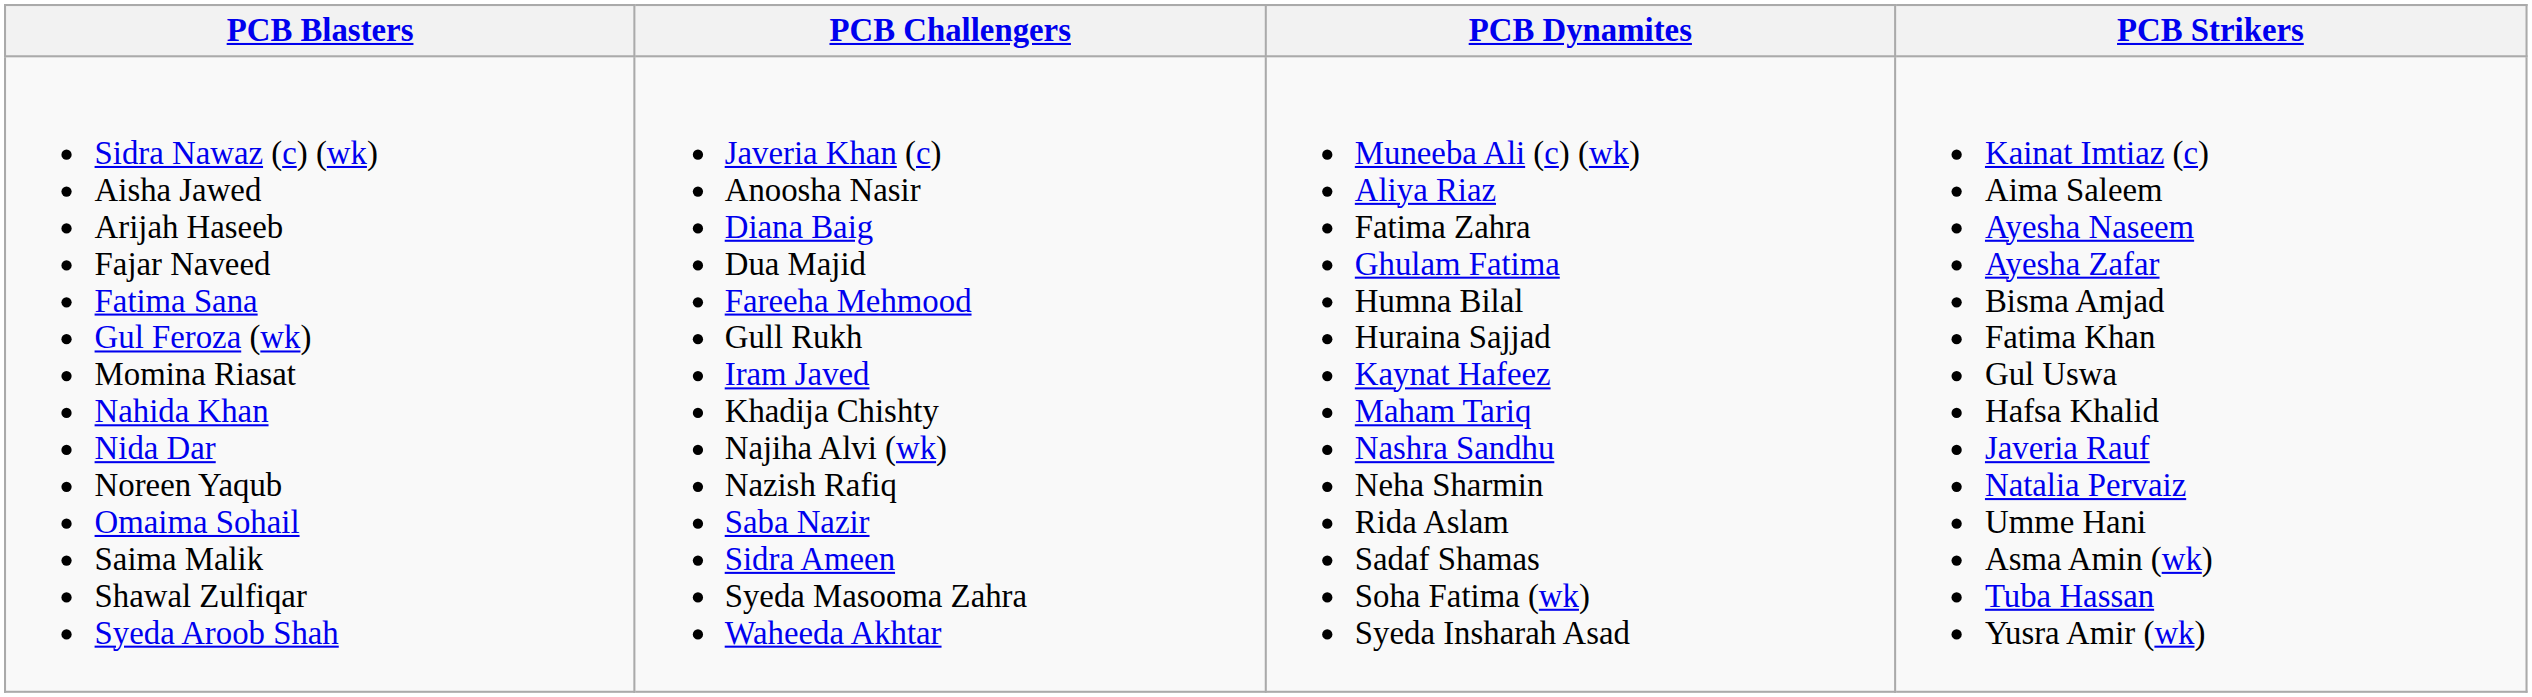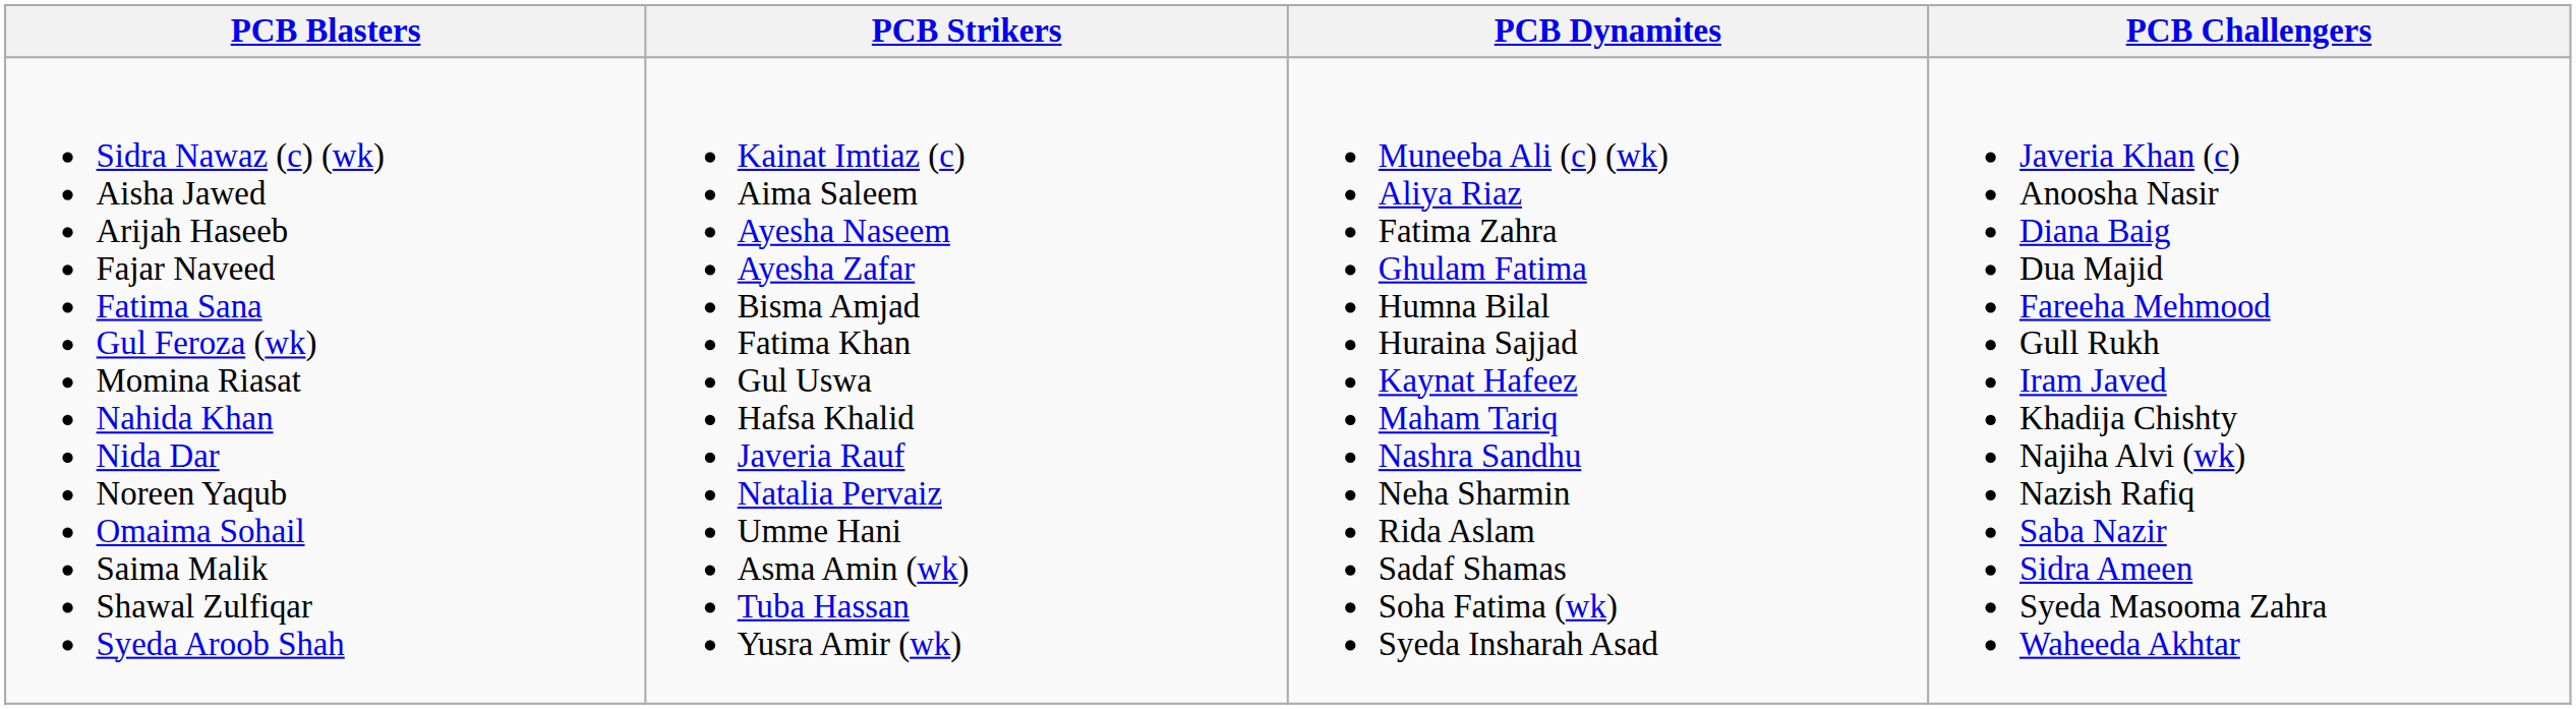columns swapped: PCB Challengers <-> PCB Strikers
